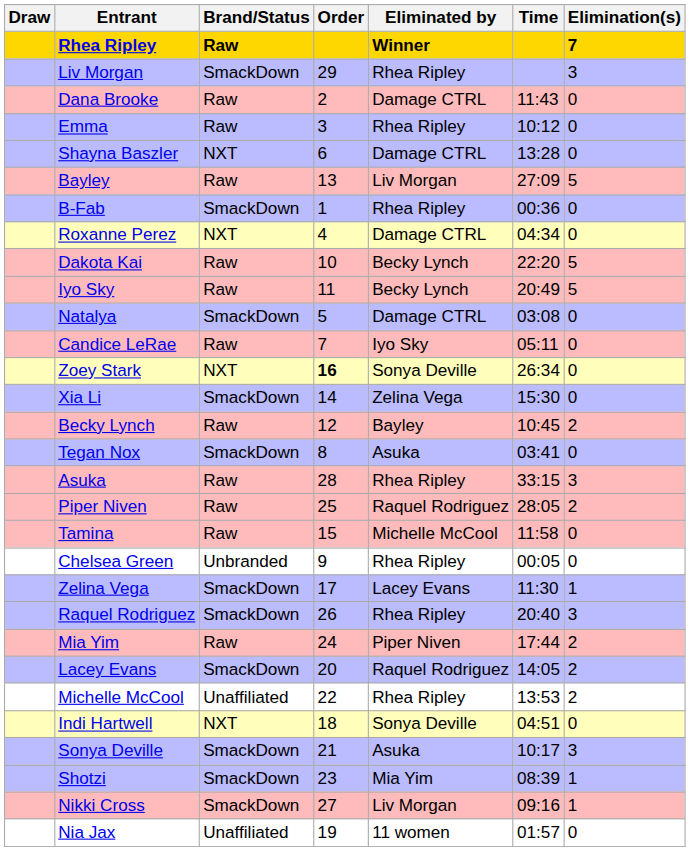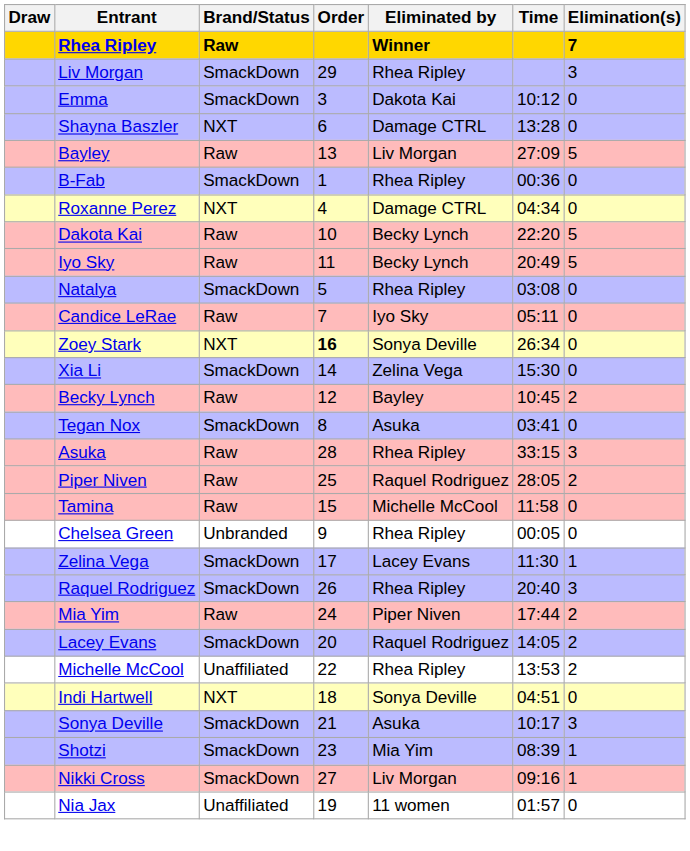- row: Dana Brooke | Raw | 2 | Damage CTRL | 11:43 | 0
Emma | Brand/Status: Raw -> SmackDown
Emma | Eliminated by: Rhea Ripley -> Dakota Kai
Natalya | Eliminated by: Damage CTRL -> Rhea Ripley
